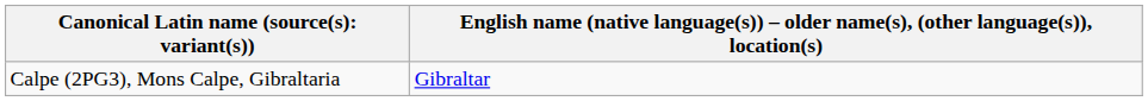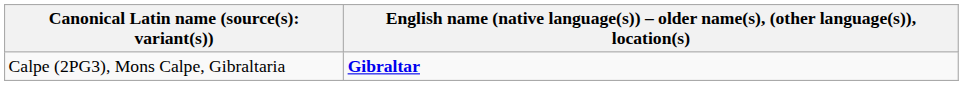Calpe (2PG3), Mons Calpe, Gibraltaria | column 2: normal -> bold
